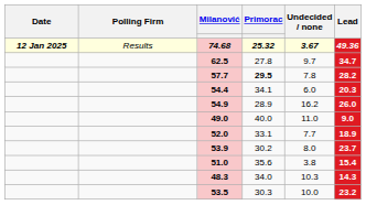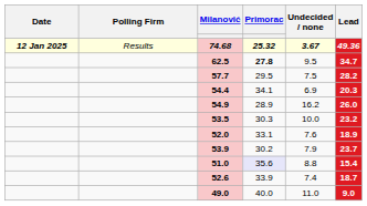62.5 | Primorac: normal -> bold
62.5 | Undecided / none: 9.7 -> 9.5
57.7 | Primorac: bold -> normal
57.7 | Undecided / none: 7.8 -> 7.5
54.4 | Undecided / none: 6.0 -> 6.9
rows swapped: 53.5 <-> 49.0
52.0 | Undecided / none: 7.7 -> 7.6
53.9 | Undecided / none: 8.0 -> 7.9
51.0 | Primorac: no background -> lavender background
51.0 | Undecided / none: 3.8 -> 8.8
+ row: 52.6 | 33.9 | 7.4 | 18.7
- row: 48.3 | 34.0 | 10.3 | 14.3
